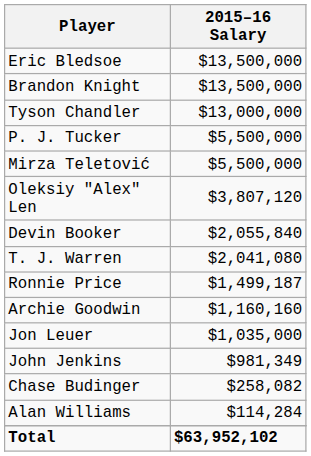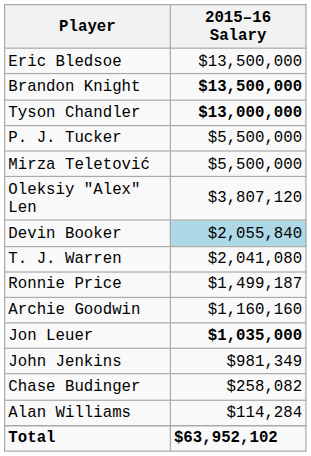Brandon Knight | 2015–16 Salary: normal -> bold
Tyson Chandler | 2015–16 Salary: normal -> bold
Devin Booker | 2015–16 Salary: no background -> lightblue background
Jon Leuer | 2015–16 Salary: normal -> bold
